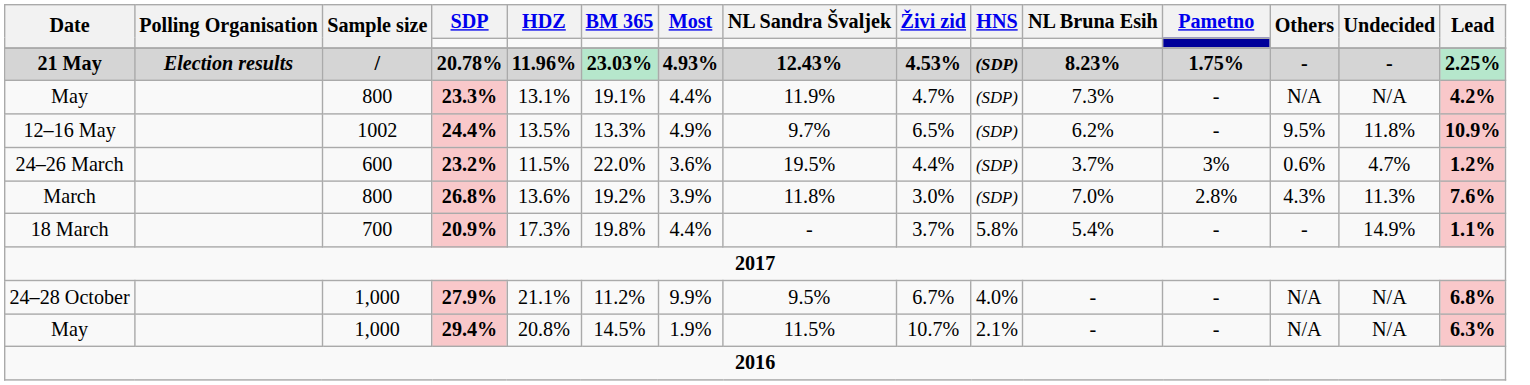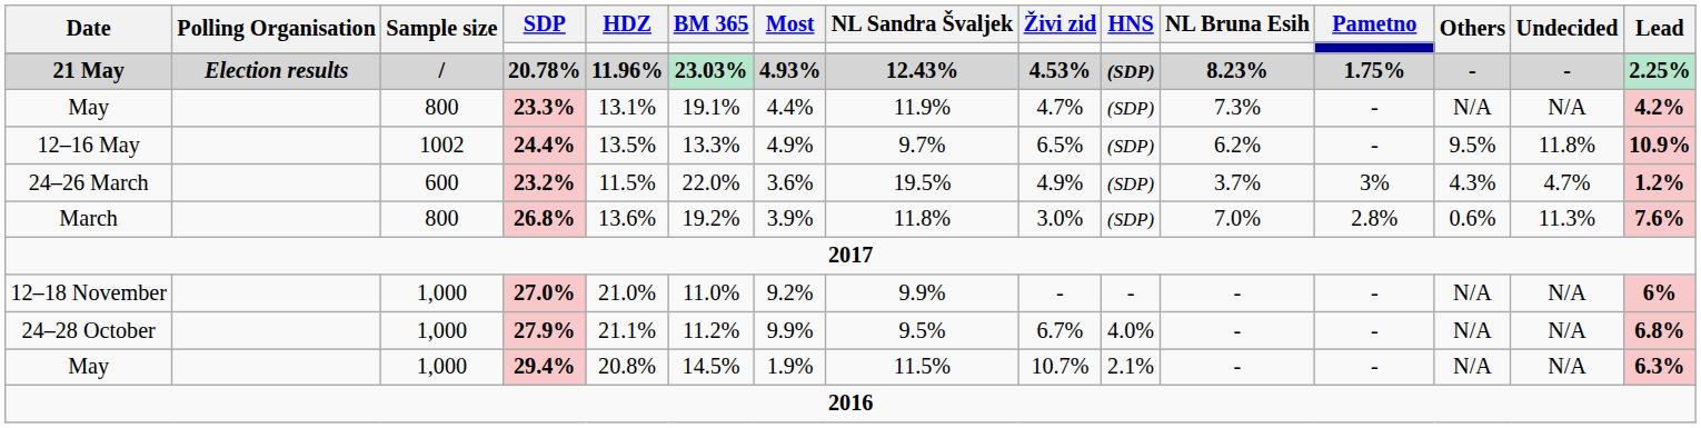24–26 March | Živi zid: 4.4% -> 4.9%
24–26 March | Others: 0.6% -> 4.3%
March | Others: 4.3% -> 0.6%
- row: 18 March | 700 | 20.9% | 17.3% | 19.8% | 4.4% | - | 3.7% | 5.8% | 5.4% | - | - | 14.9% | 1.1%
+ row: 12–18 November | 1,000 | 27.0% | 21.0% | 11.0% | 9.2% | 9.9% | - | - | - | - | N/A | N/A | 6%
